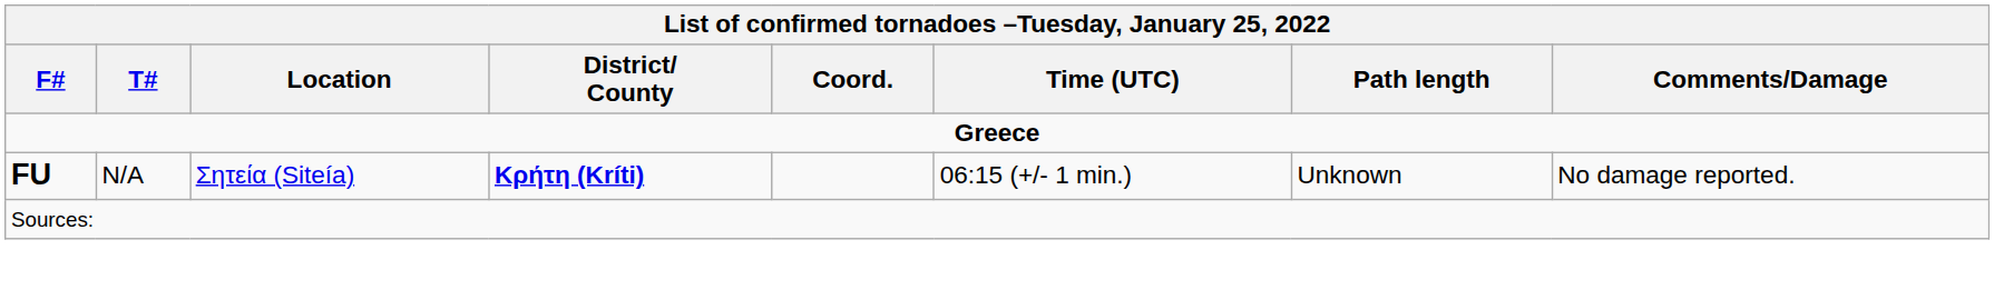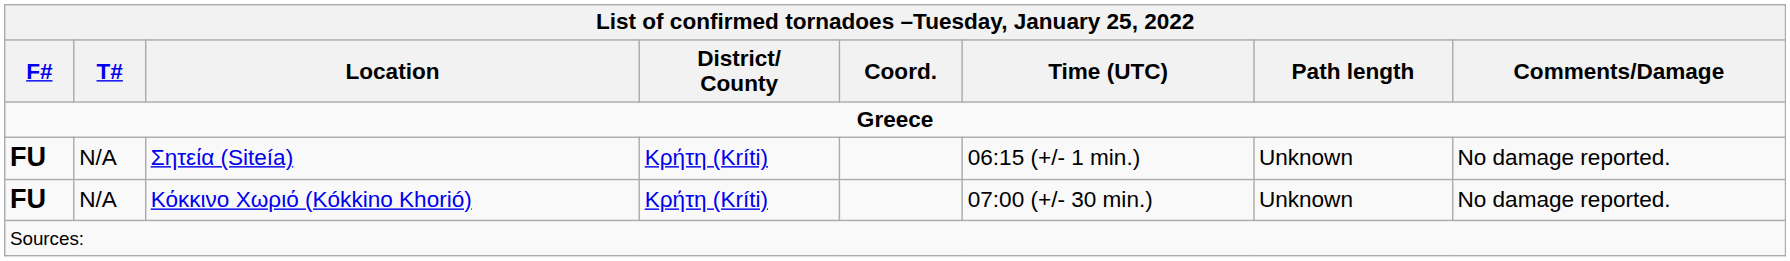Σητεία (Siteía) | District/ County: bold -> normal
+ row: FU | N/A | Κόκκινο Χωριό (Kókkino Khorió) | Κρήτη (Kríti) | 07:00 (+/- 30 min.) | Unknown | No damage reported.
